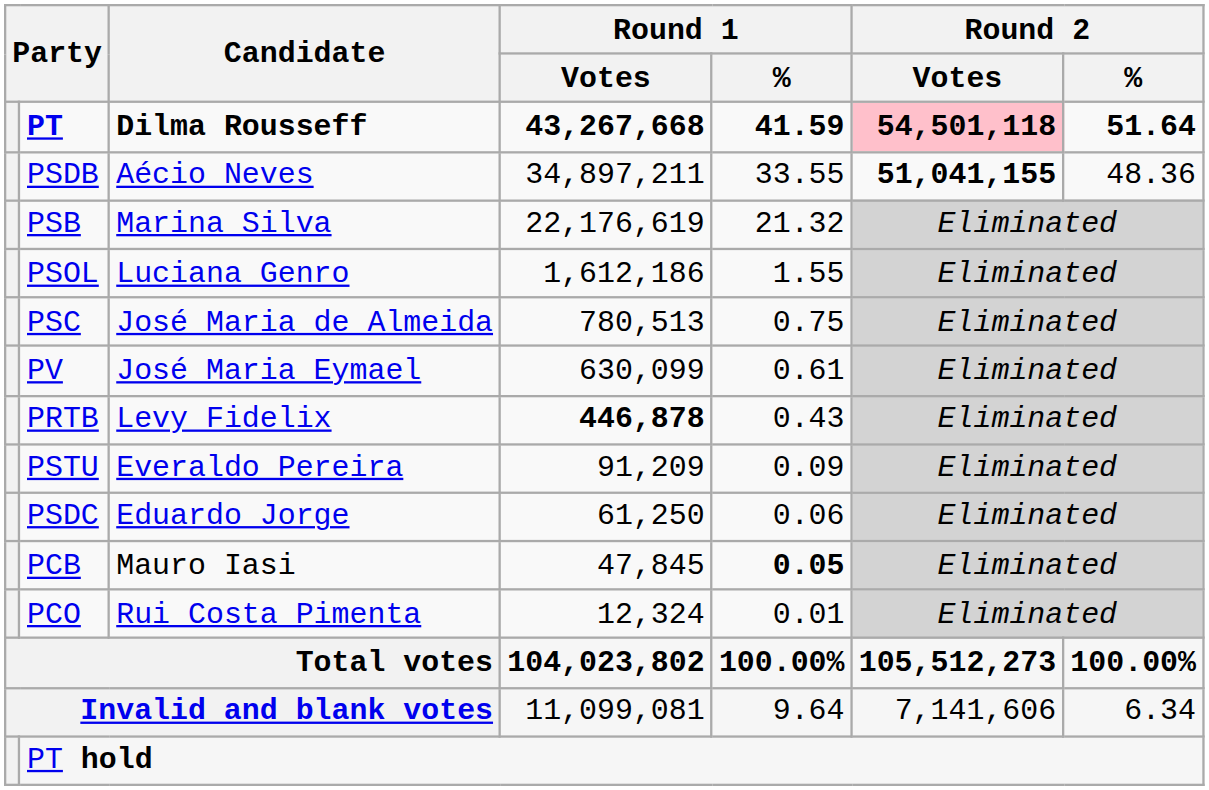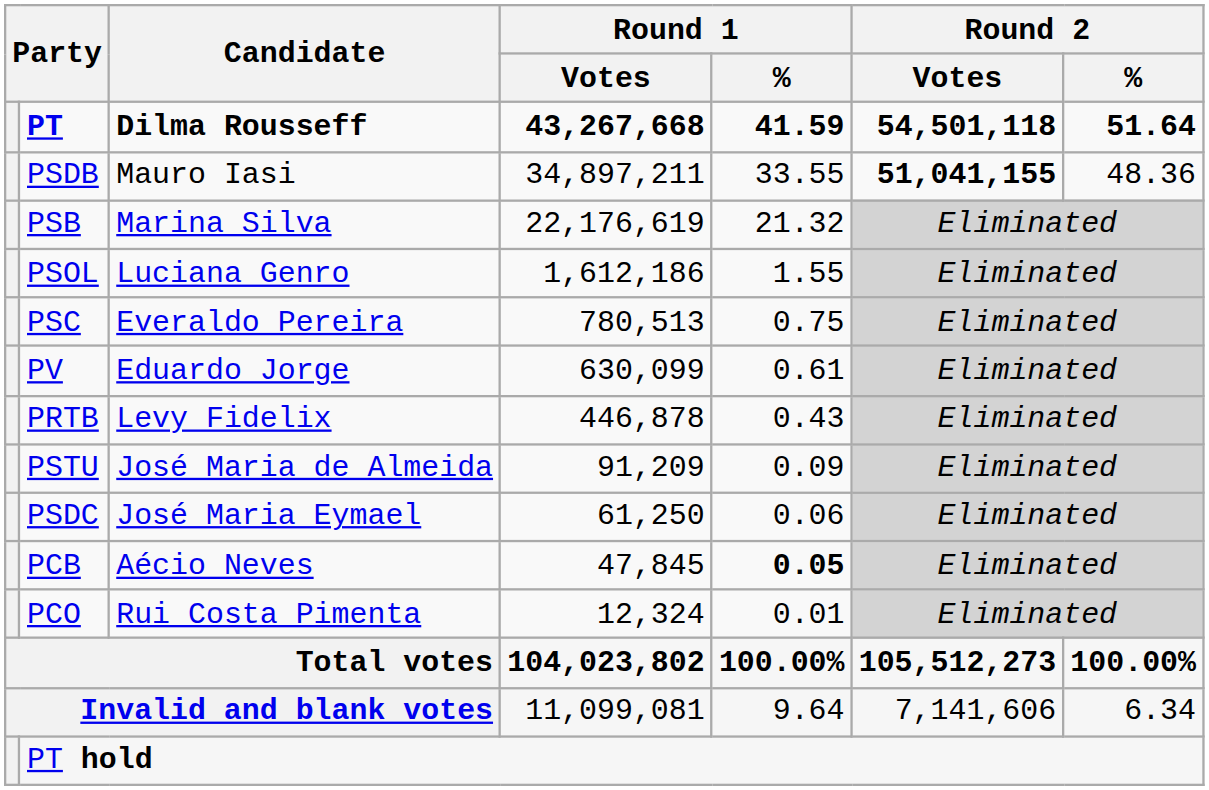PT | Round 2 / Votes: pink background -> no background
PSDB | Candidate: Aécio Neves -> Mauro Iasi
PSC | Candidate: José Maria de Almeida -> Everaldo Pereira
PV | Candidate: José Maria Eymael -> Eduardo Jorge
PRTB | Round 1 / Votes: bold -> normal
PSTU | Candidate: Everaldo Pereira -> José Maria de Almeida
PSDC | Candidate: Eduardo Jorge -> José Maria Eymael
PCB | Candidate: Mauro Iasi -> Aécio Neves
